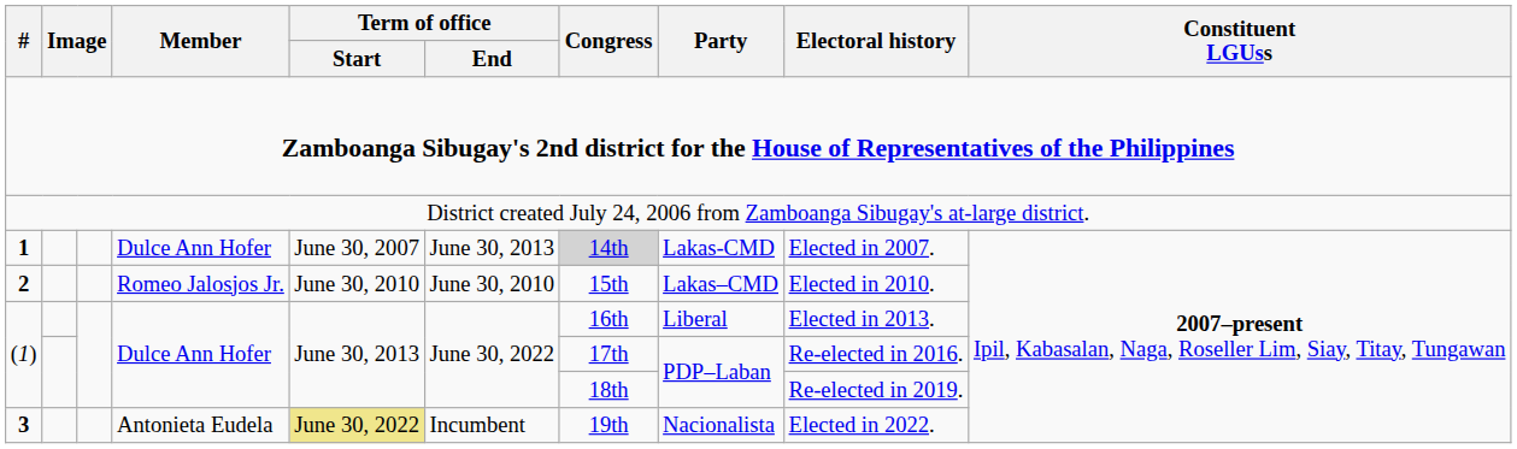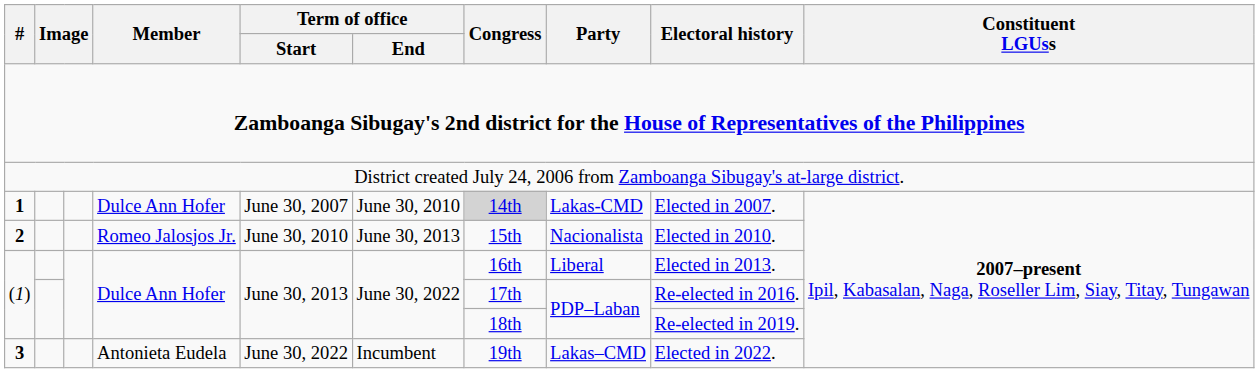1 | Term of office / End: June 30, 2013 -> June 30, 2010
2 | Term of office / End: June 30, 2010 -> June 30, 2013
2 | Party: Lakas–CMD -> Nacionalista
3 | Term of office / Start: khaki background -> no background
3 | Party: Nacionalista -> Lakas–CMD
